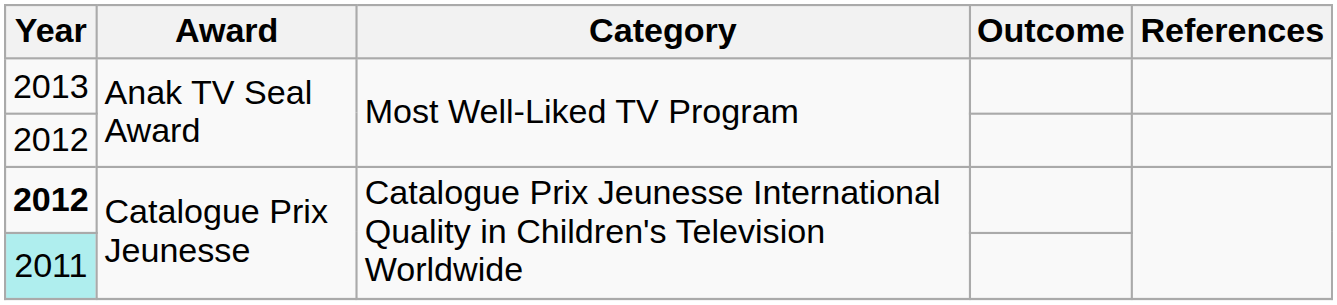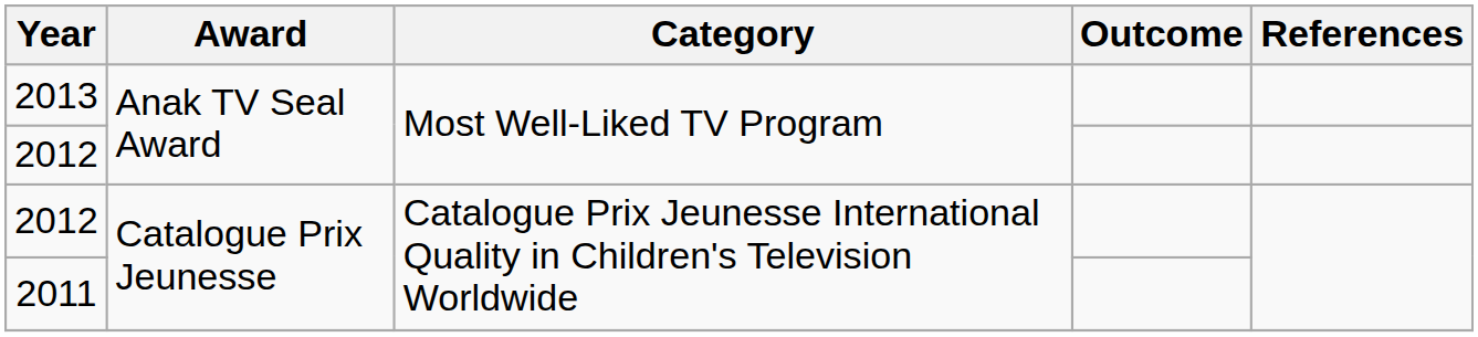2012 / Catalogue Prix Jeunesse | Year: bold -> normal
2011 | Year: paleturquoise background -> no background
